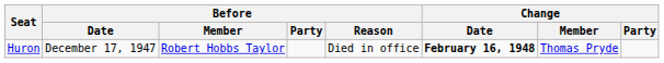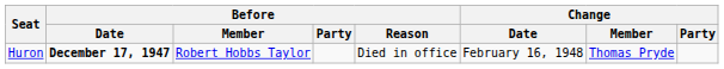Huron | Before / Date: normal -> bold
Huron | Change / Date: bold -> normal
